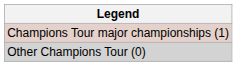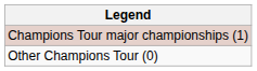row 3 | column 1: lightgrey background -> no background
